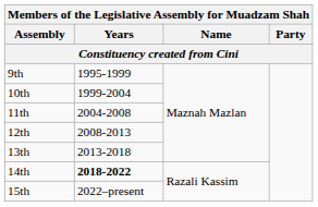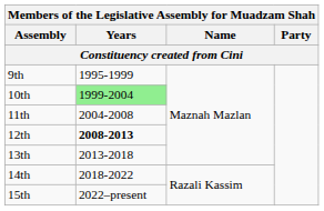10th | Years: no background -> lightgreen background
12th | Years: normal -> bold
14th | Years: bold -> normal
